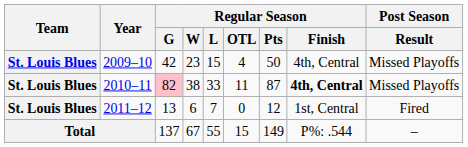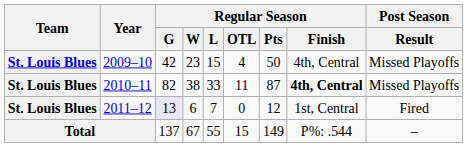2010–11 | Regular Season / G: pink background -> no background
2011–12 | Regular Season / G: no background -> lavender background
